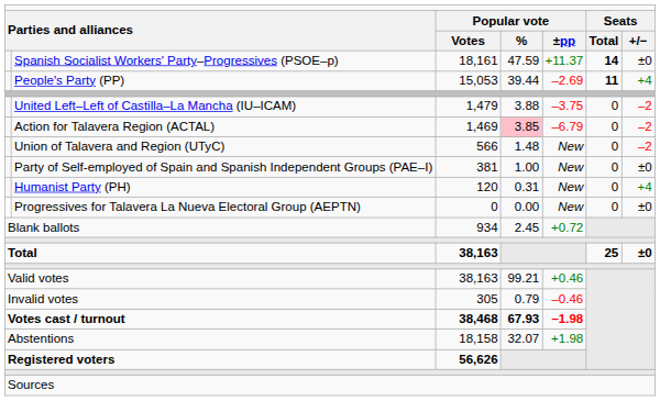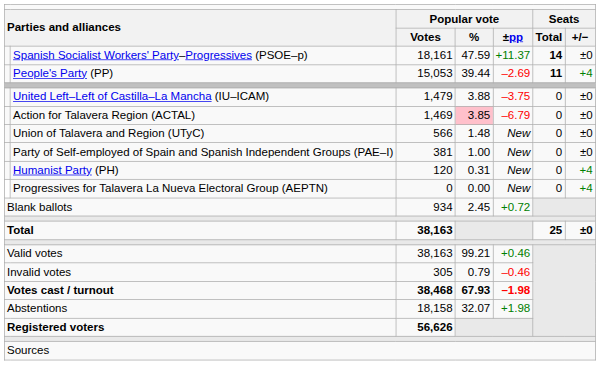United Left–Left of Castilla–La Mancha (IU–ICAM) | column 7: –2 -> ±0
Action for Talavera Region (ACTAL) | column 7: –2 -> ±0
Union of Talavera and Region (UTyC) | column 7: –2 -> ±0
Progressives for Talavera La Nueva Electoral Group (AEPTN) | column 7: ±0 -> +4
